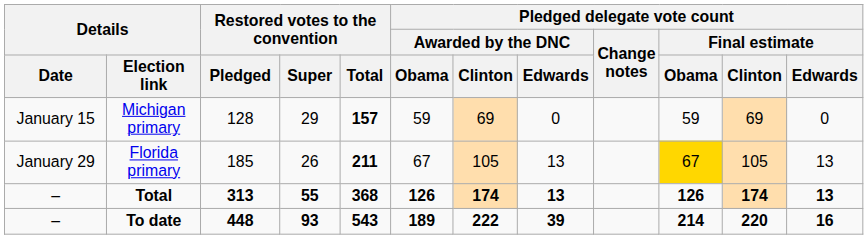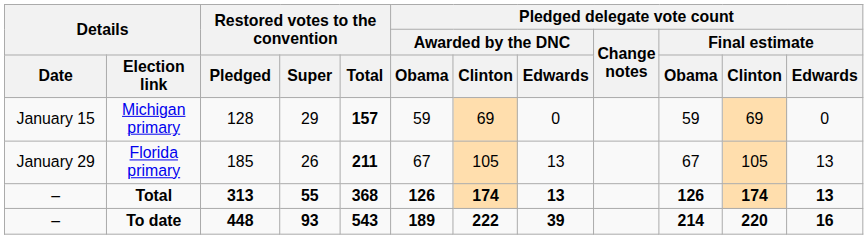Florida primary | Pledged delegate vote count / Final estimate / Obama: gold background -> no background
